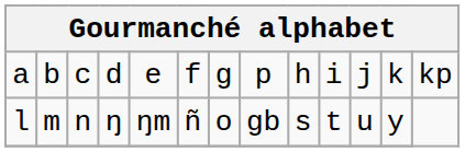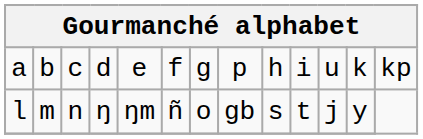a | column 11: j -> u
l | column 11: u -> j
